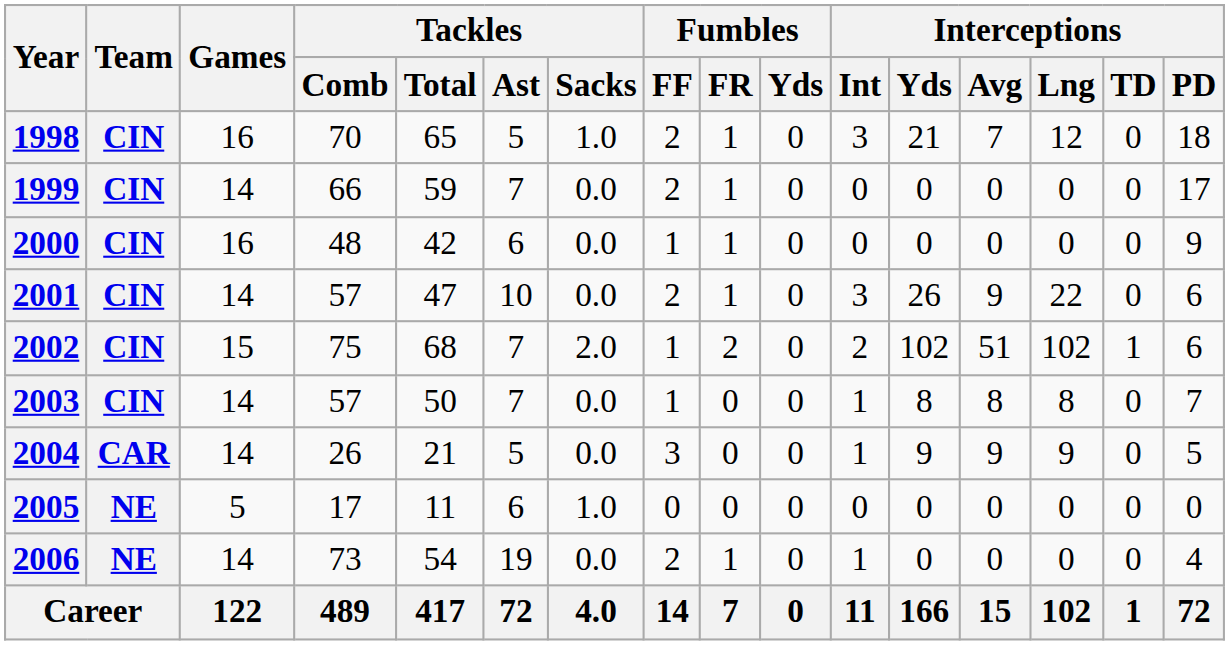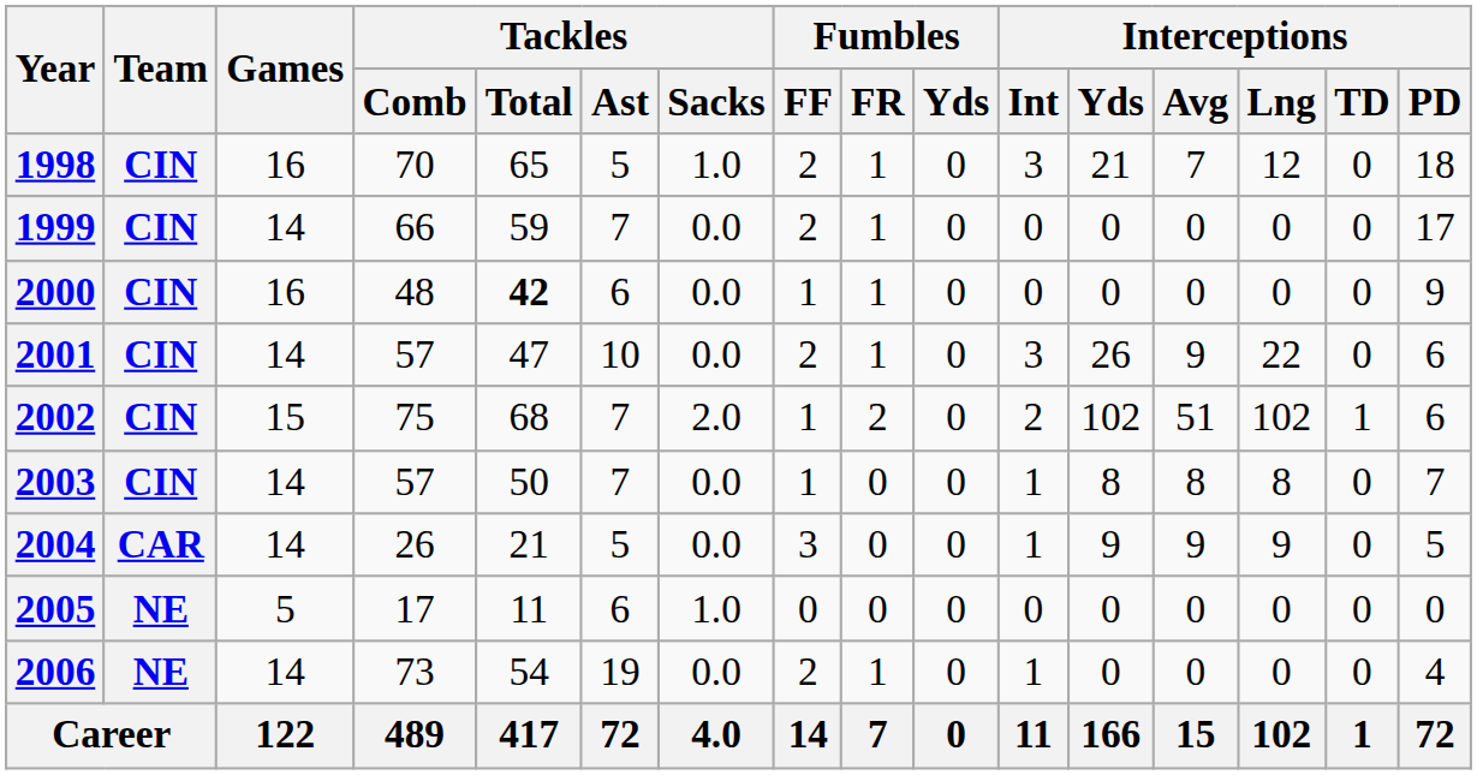2000 | Tackles / Total: normal -> bold
